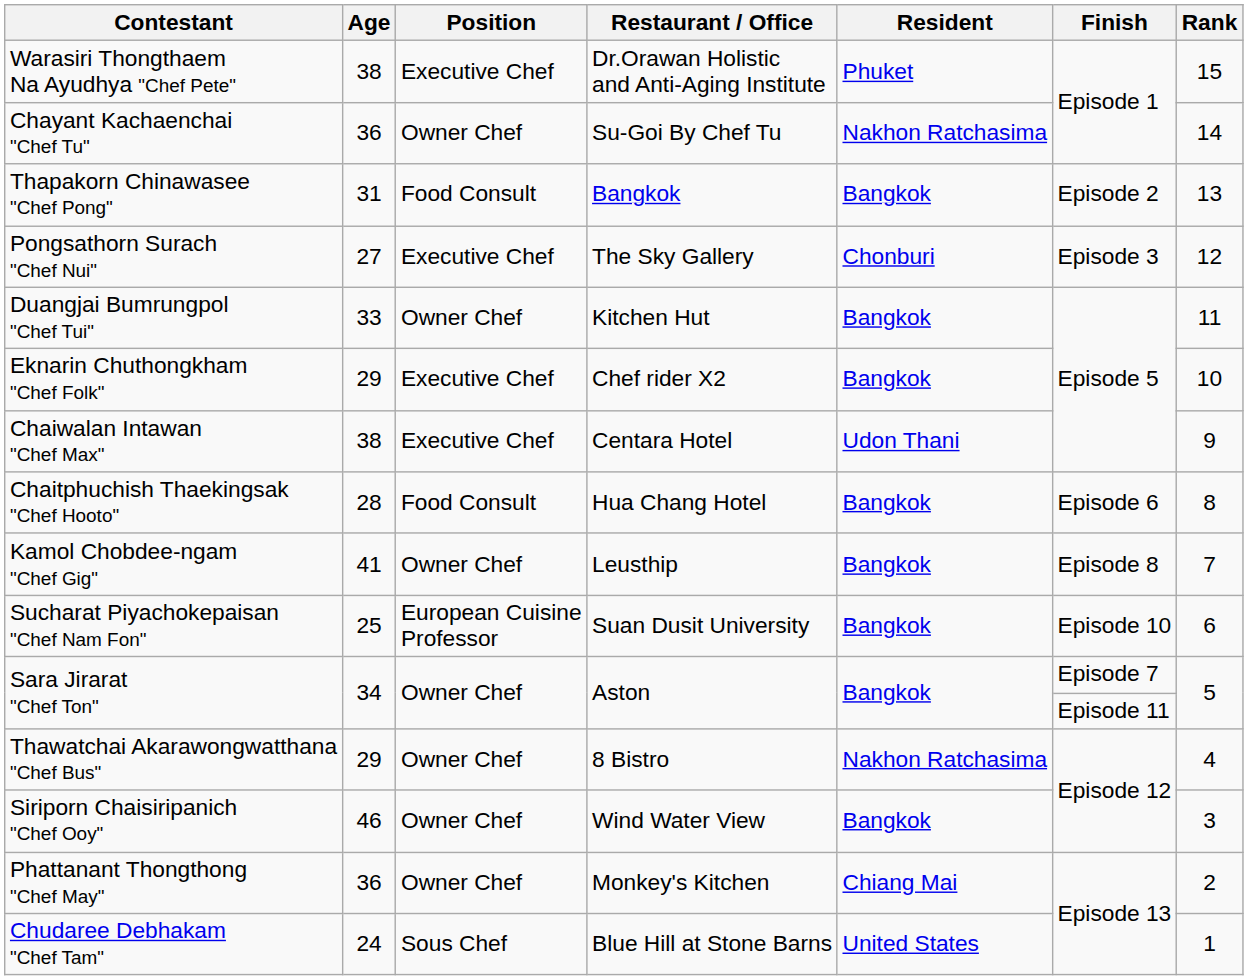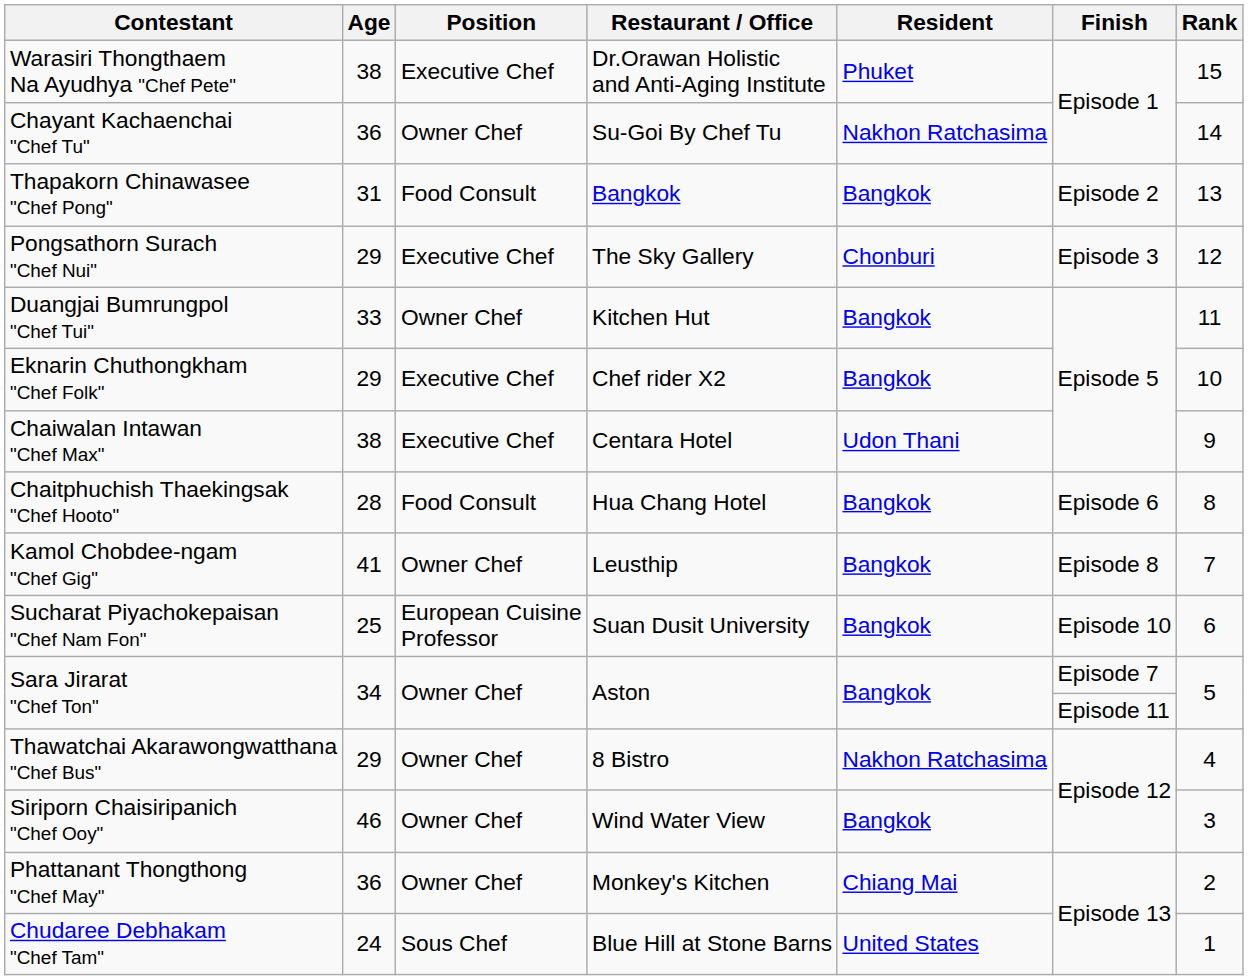Pongsathorn Surach "Chef Nui" | Age: 27 -> 29
